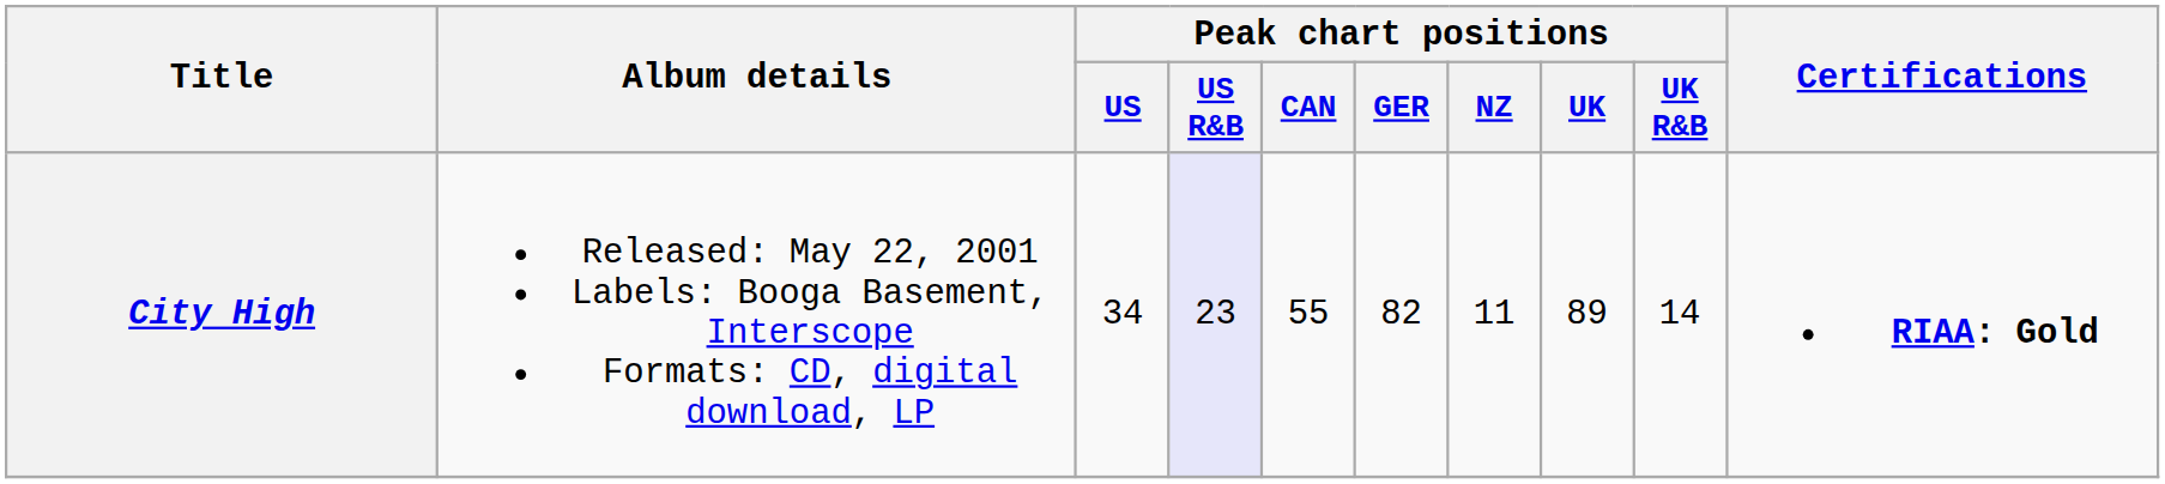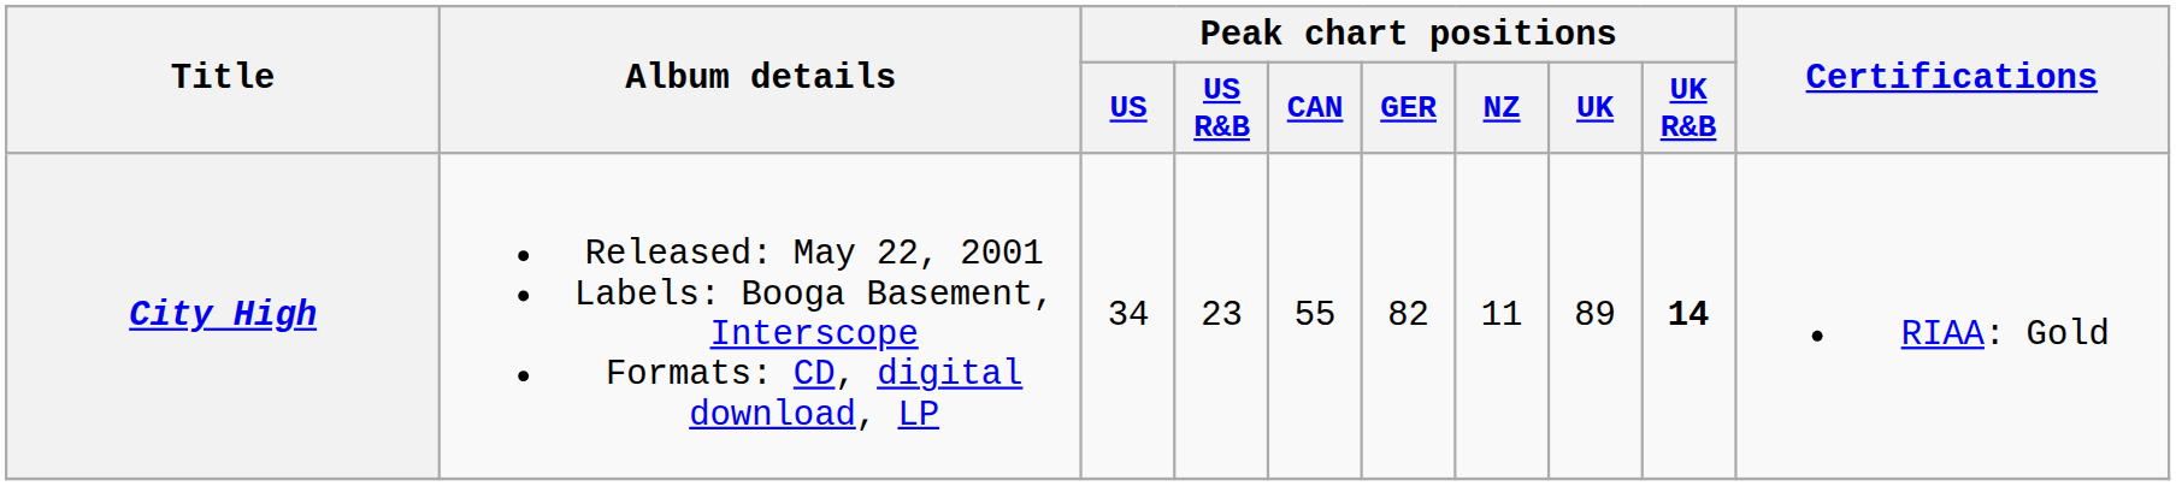City High | Peak chart positions / US R&B: lavender background -> no background
City High | Peak chart positions / UK R&B: normal -> bold
City High | Certifications: bold -> normal
